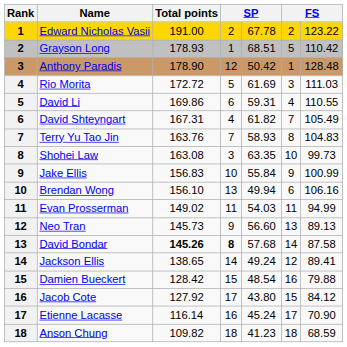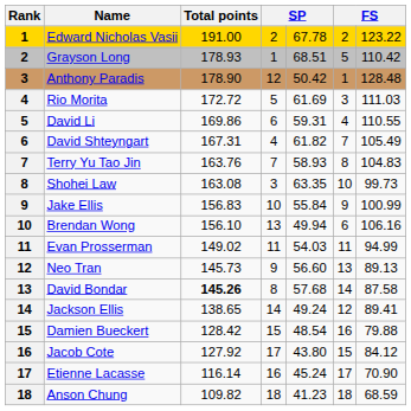David Bondar | column 4: bold -> normal
